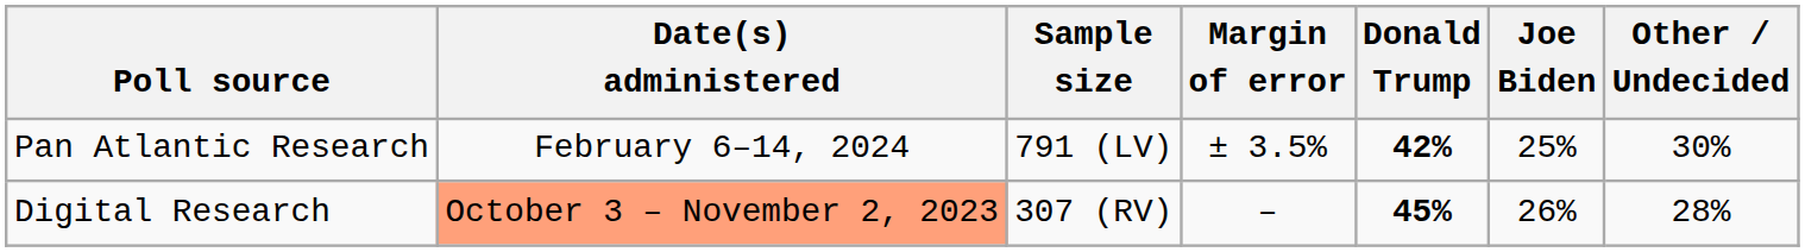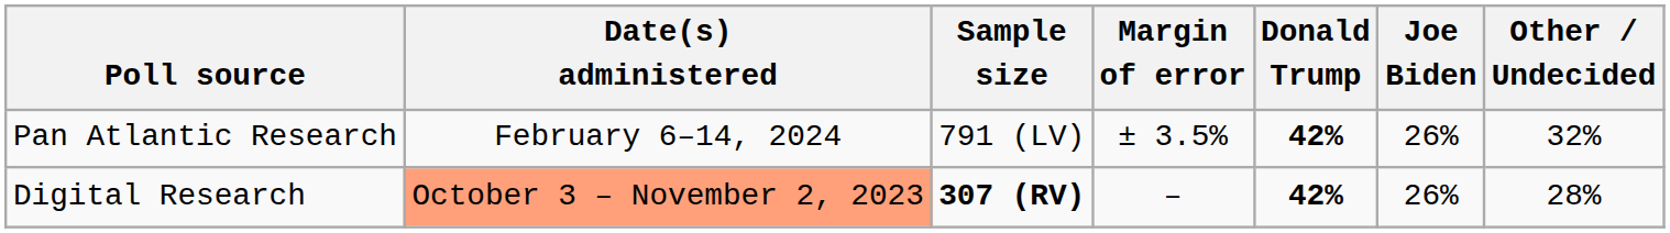Pan Atlantic Research | Joe Biden: 25% -> 26%
Pan Atlantic Research | Other / Undecided: 30% -> 32%
Digital Research | Sample size: normal -> bold
Digital Research | Donald Trump: 45% -> 42%
